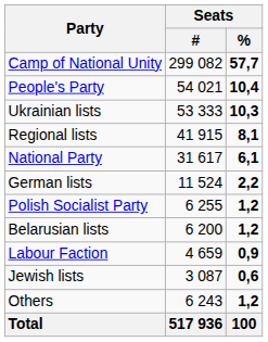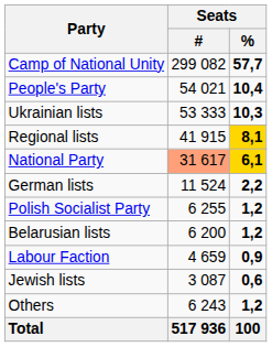Regional lists | Seats / %: no background -> gold background
National Party | Seats / #: no background -> lightsalmon background
National Party | Seats / %: no background -> gold background
